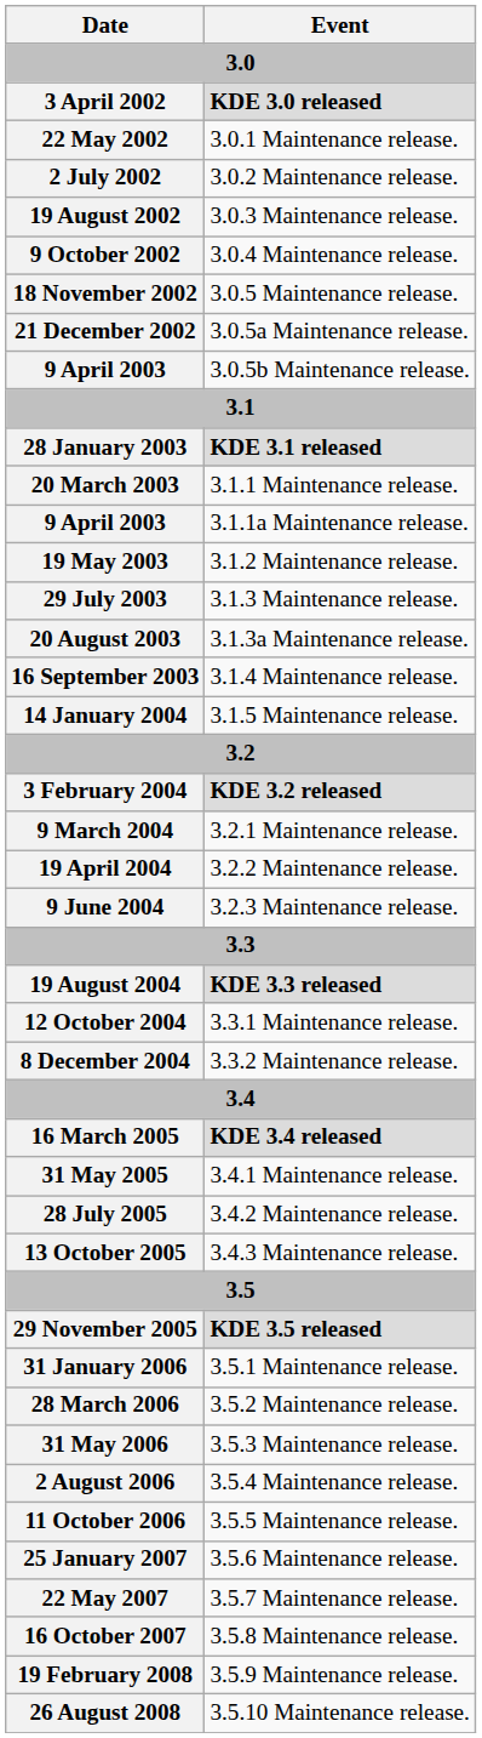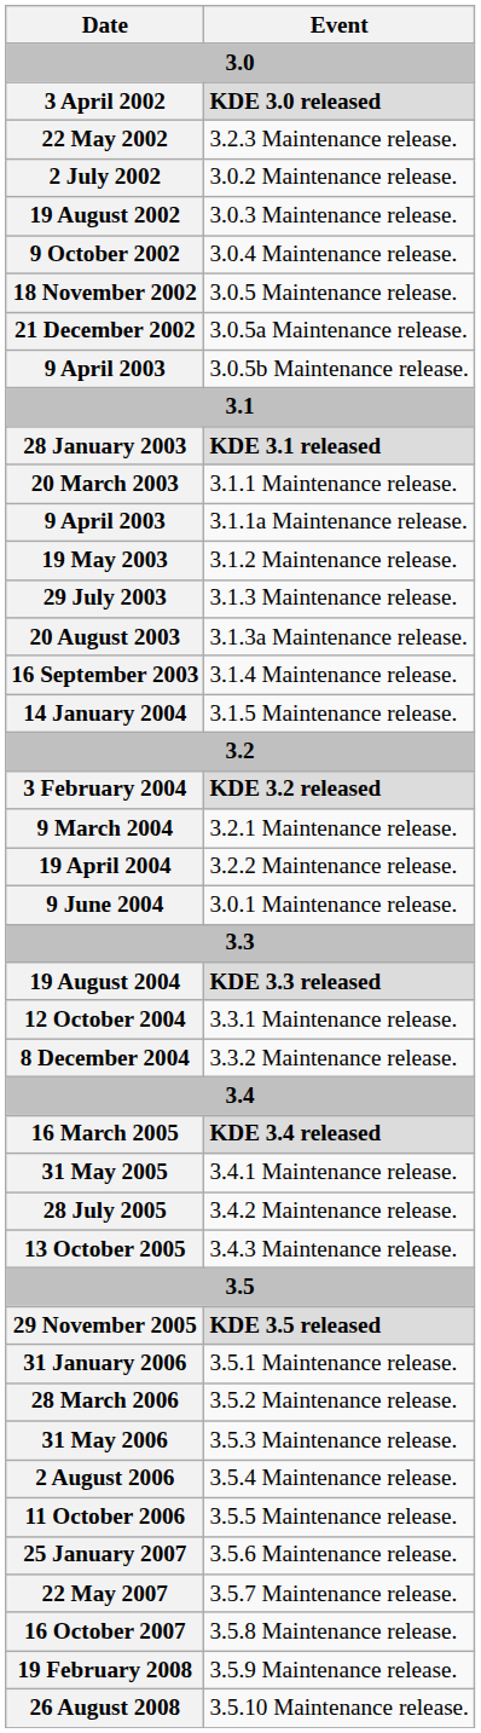row 4 | Event: 3.0.1 Maintenance release. -> 3.2.3 Maintenance release.
row 24 | Event: 3.2.3 Maintenance release. -> 3.0.1 Maintenance release.
